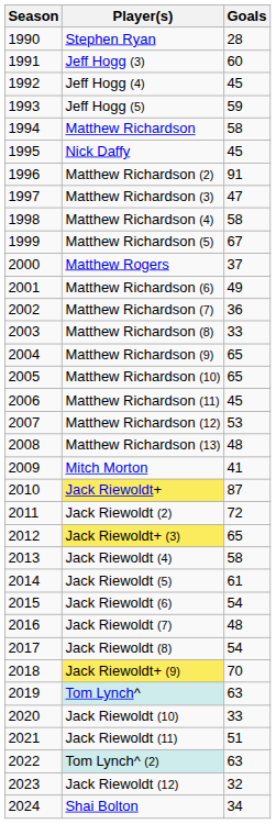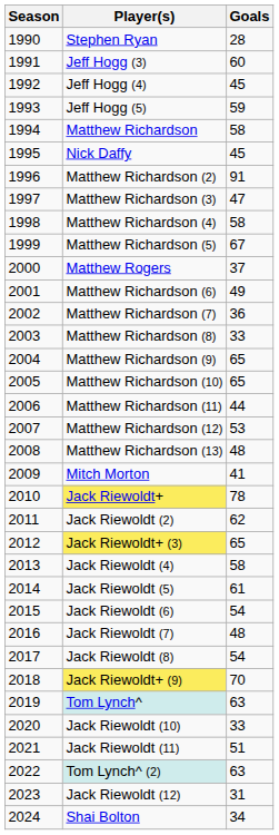Matthew Richardson (11) | Goals: 45 -> 44
Jack Riewoldt+ | Goals: 87 -> 78
Jack Riewoldt (2) | Goals: 72 -> 62
Jack Riewoldt (12) | Goals: 32 -> 31
